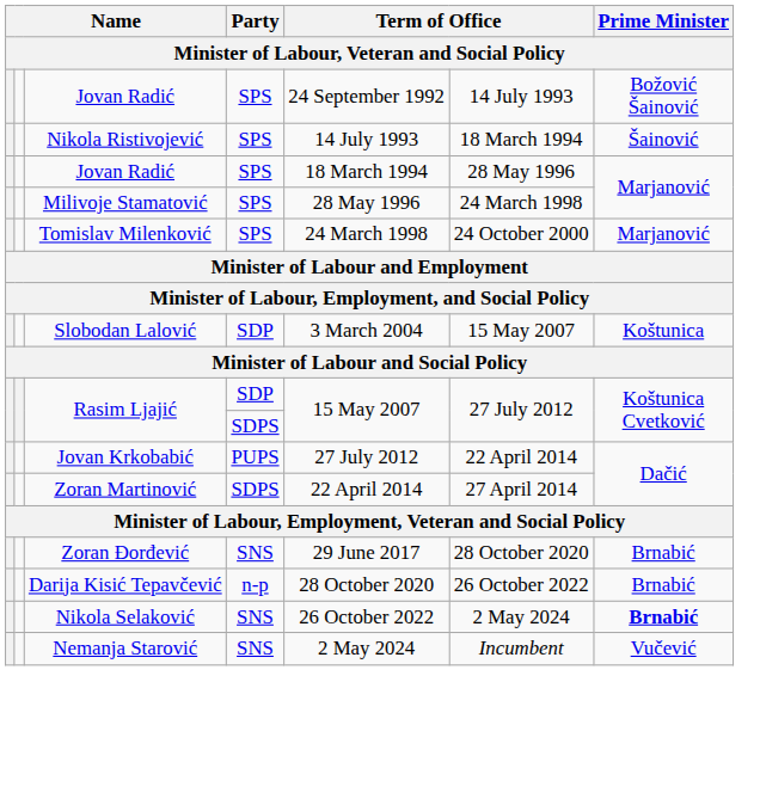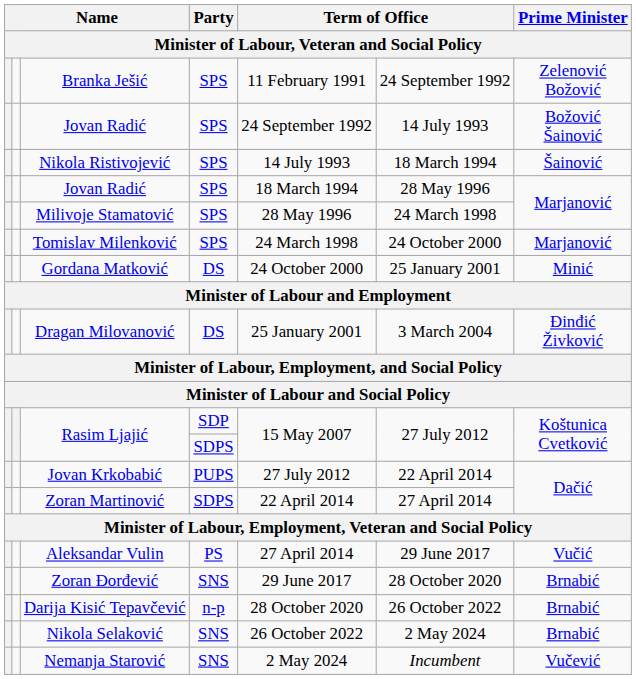+ row: Branka Ješić | SPS | 11 February 1991 | 24 September 1992 | Zelenović Božović
+ row: Gordana Matković | DS | 24 October 2000 | 25 January 2001 | Minić
+ row: Dragan Milovanović | DS | 25 January 2001 | 3 March 2004 | Đinđić Živković
- row: Slobodan Lalović | SDP | 3 March 2004 | 15 May 2007 | Koštunica
+ row: Aleksandar Vulin | PS | 27 April 2014 | 29 June 2017 | Vučić
Nikola Selaković | Prime Minister: bold -> normal
